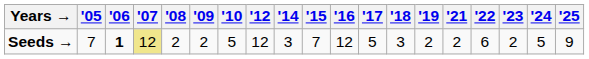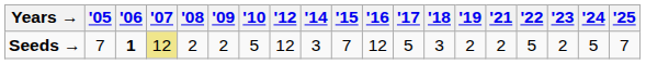Seeds → | '22: 6 -> 5
Seeds → | '25: 9 -> 7
